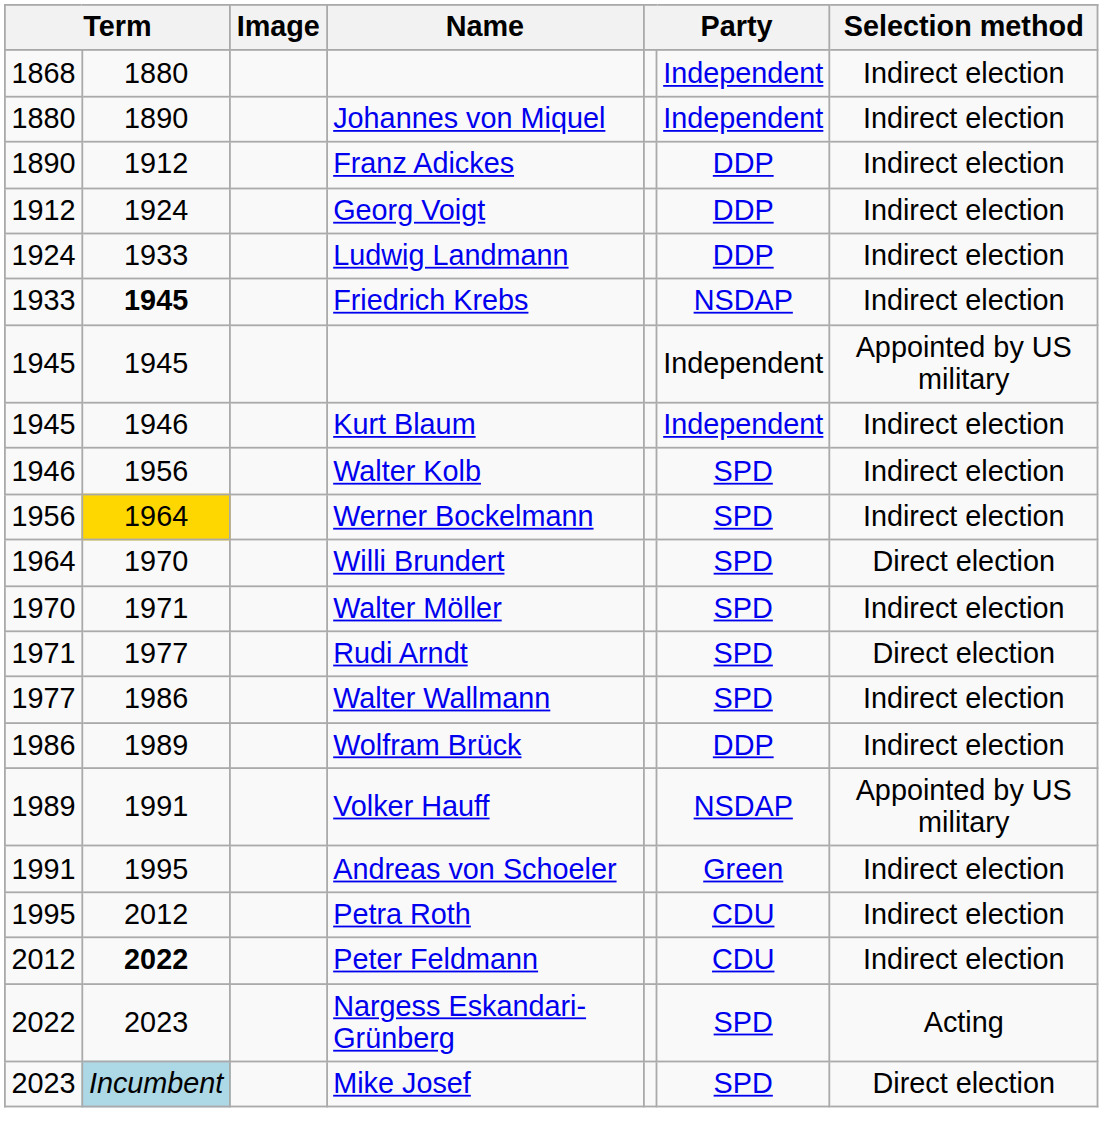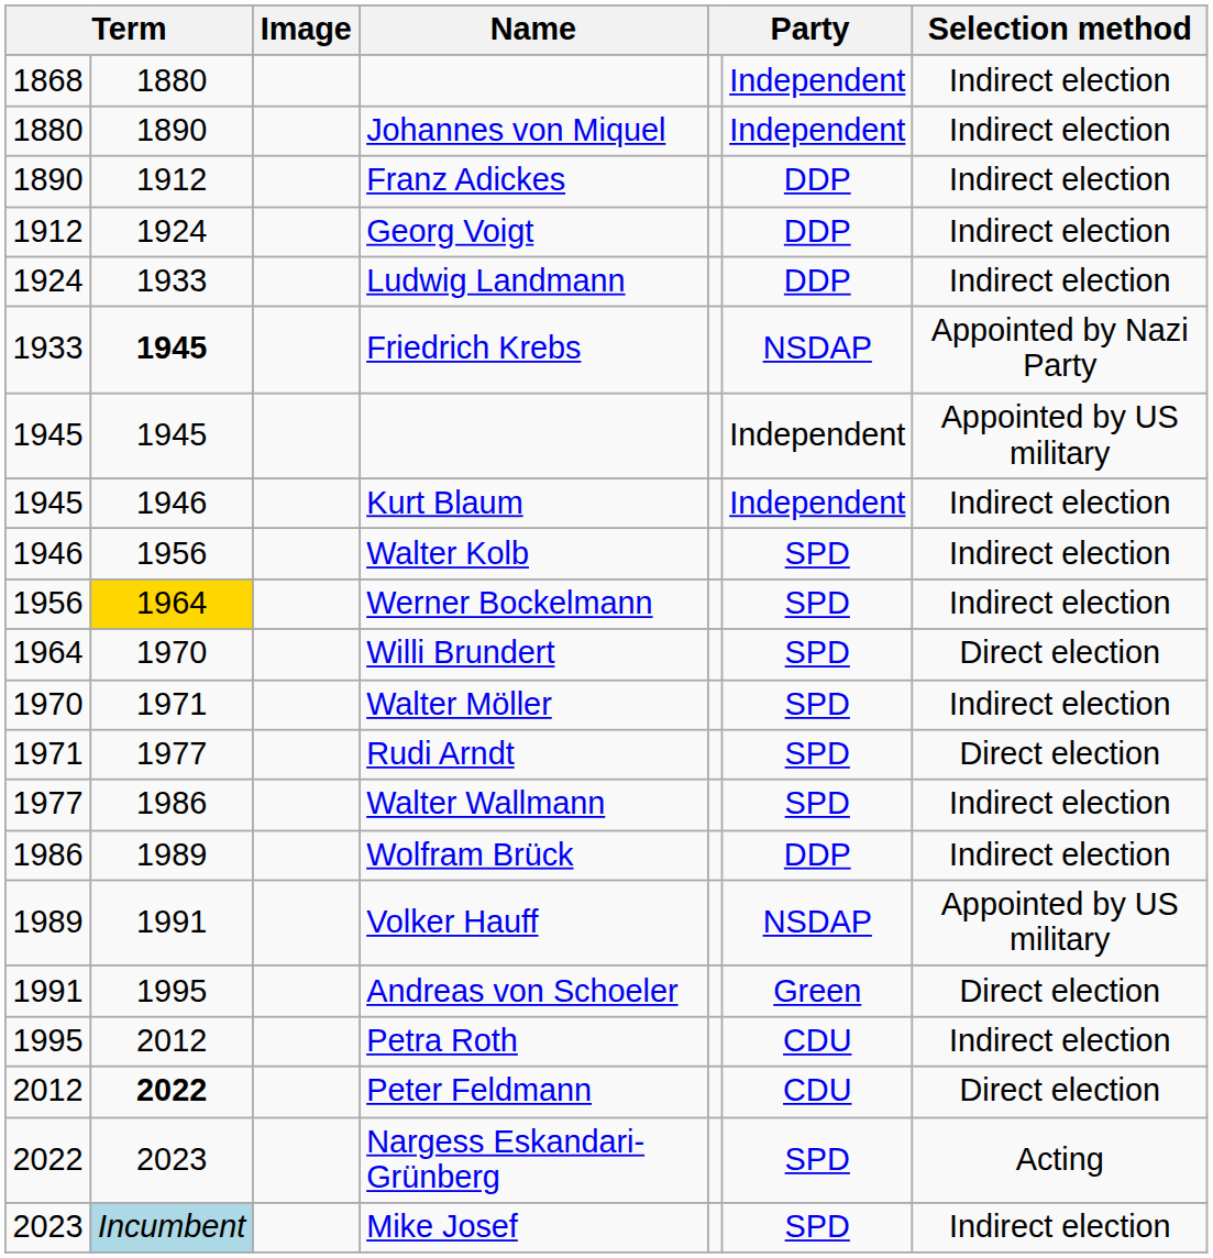Friedrich Krebs | Selection method: Indirect election -> Appointed by Nazi Party
Andreas von Schoeler | Selection method: Indirect election -> Direct election
Peter Feldmann | Selection method: Indirect election -> Direct election
Mike Josef | Selection method: Direct election -> Indirect election
